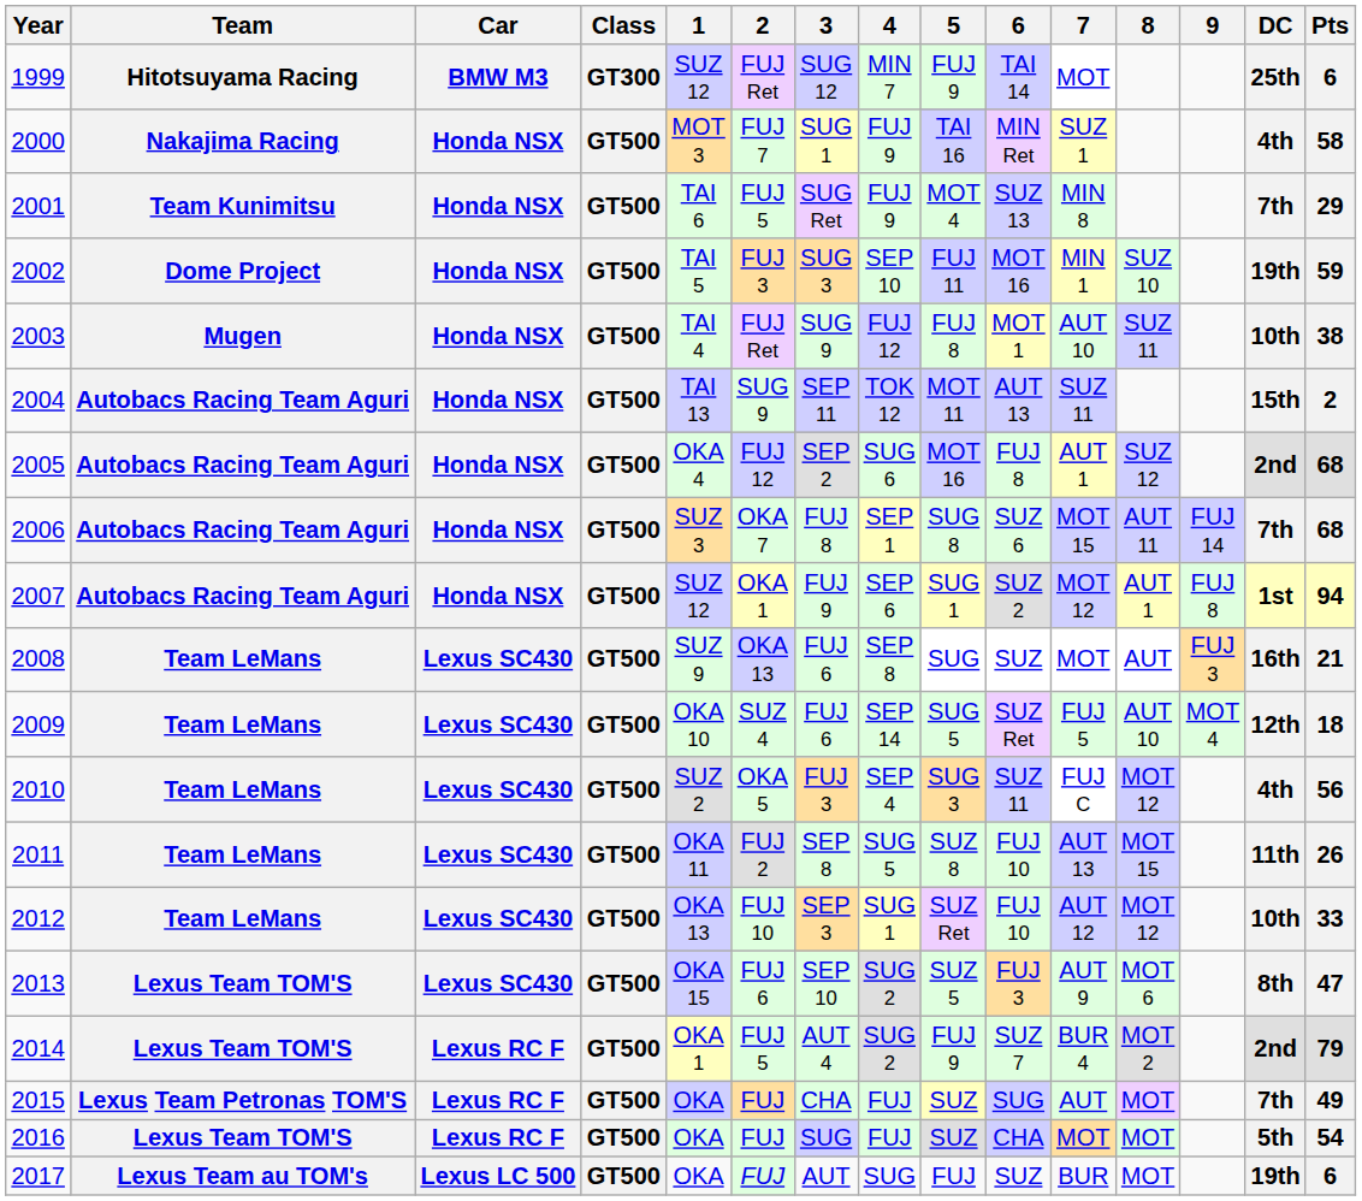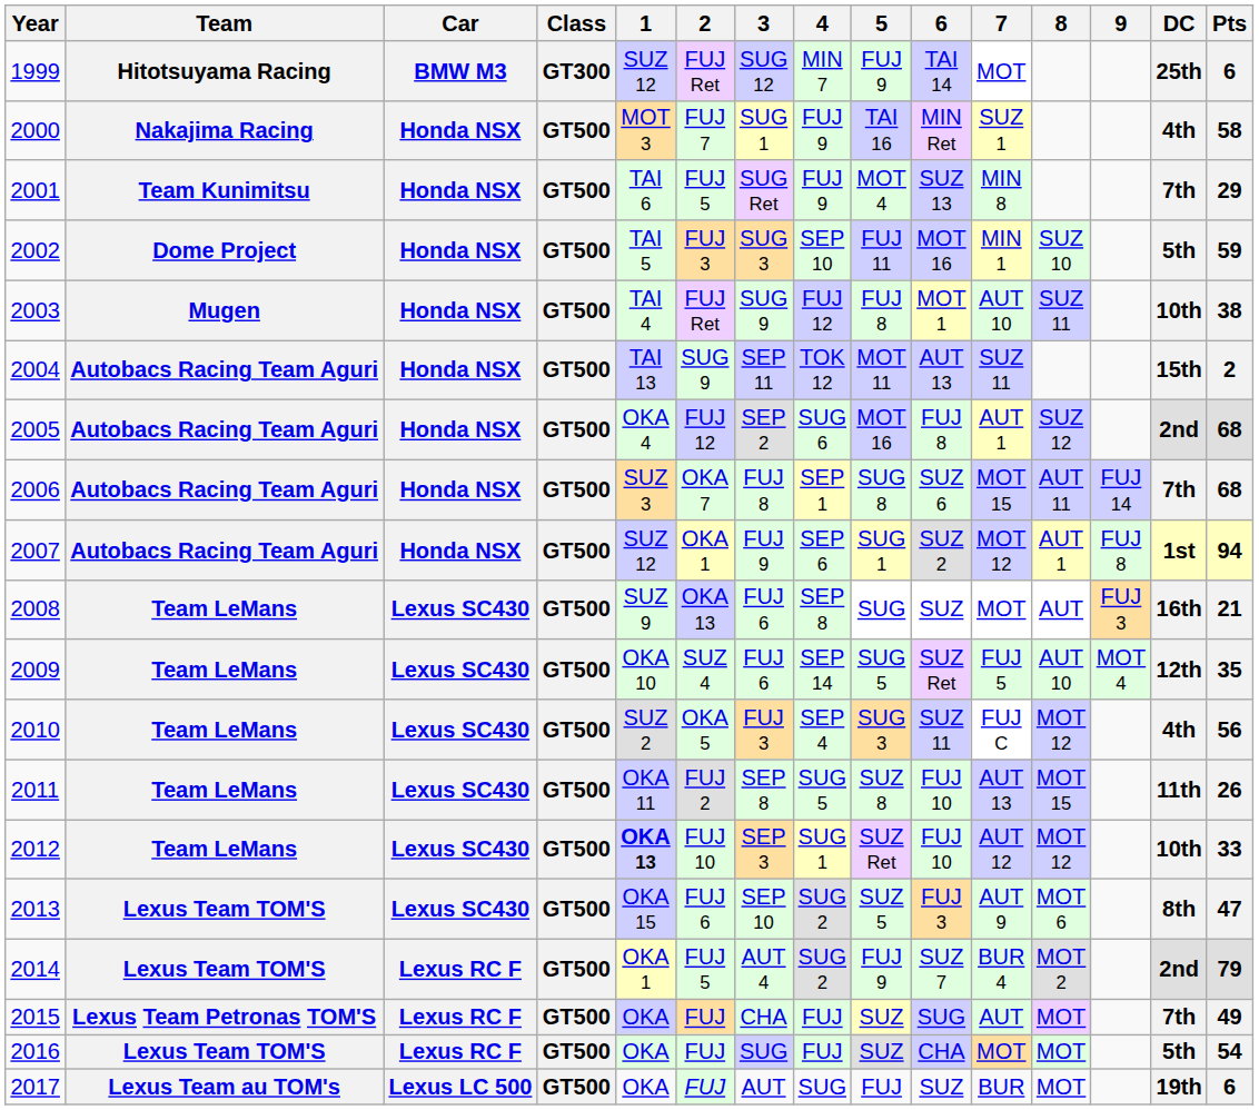2002 | DC: 19th -> 5th
2009 | Pts: 18 -> 35
2012 | 1: normal -> bold
